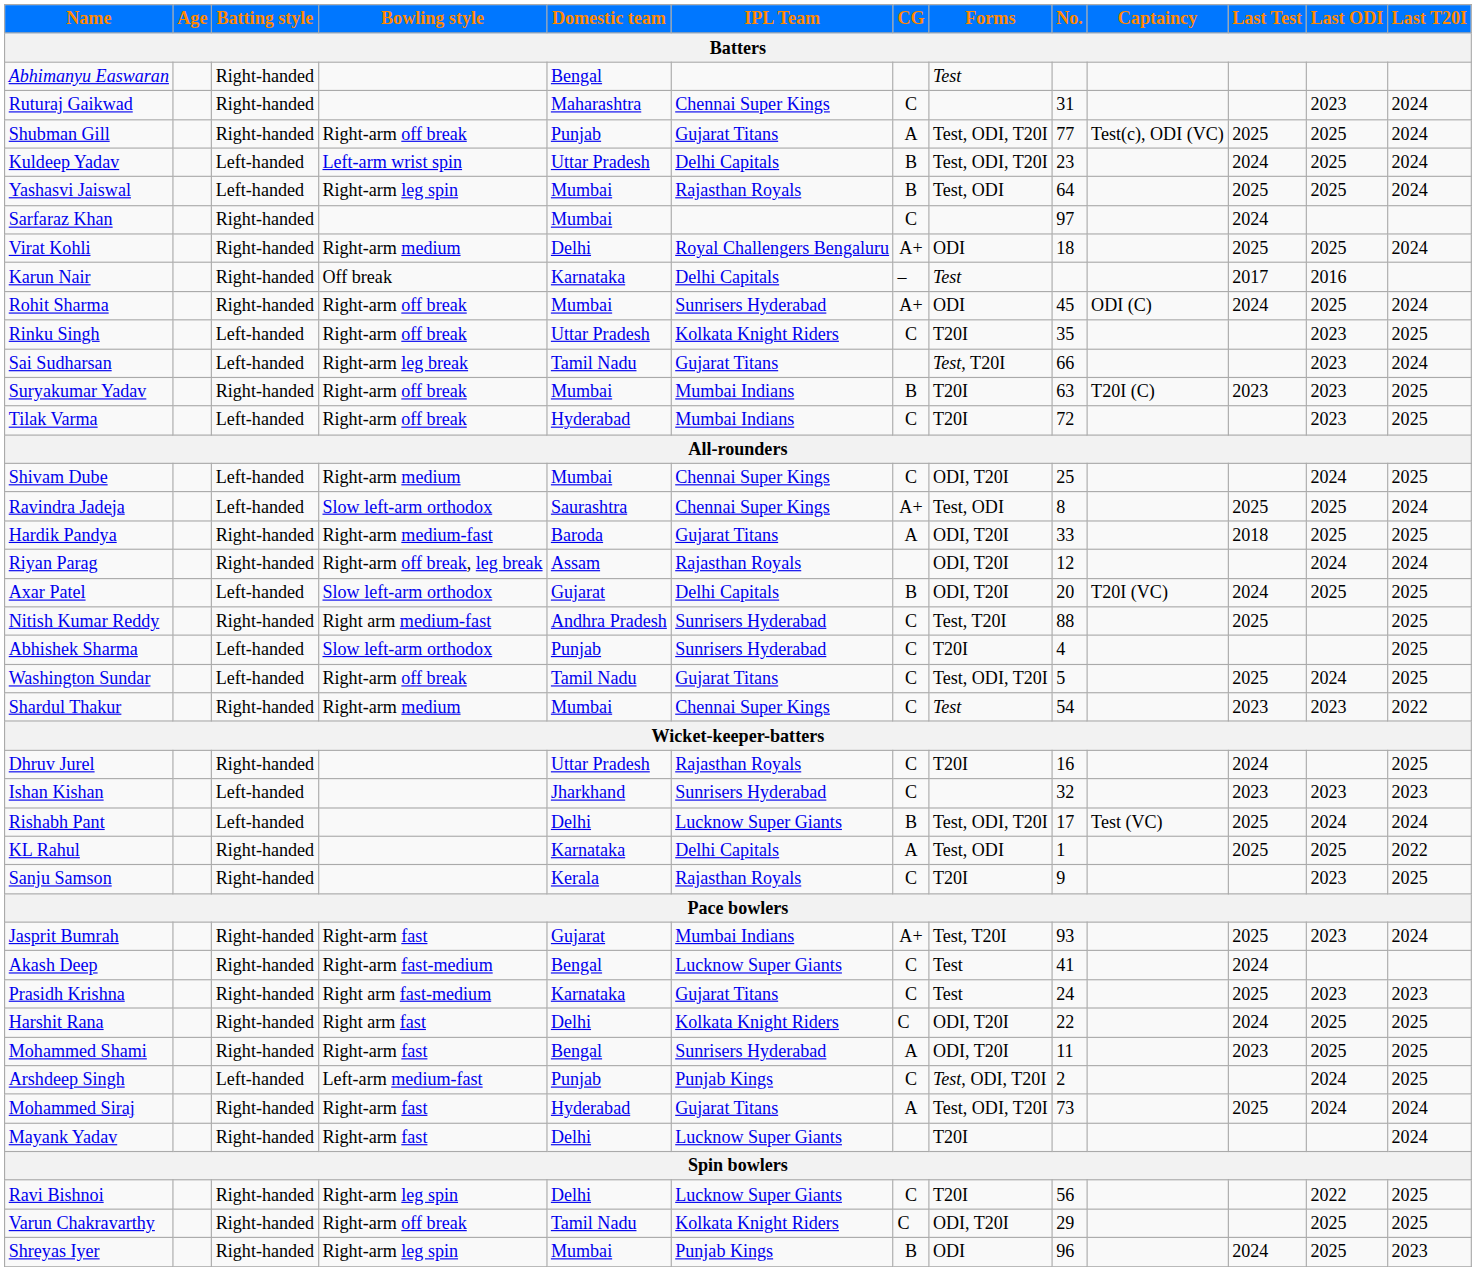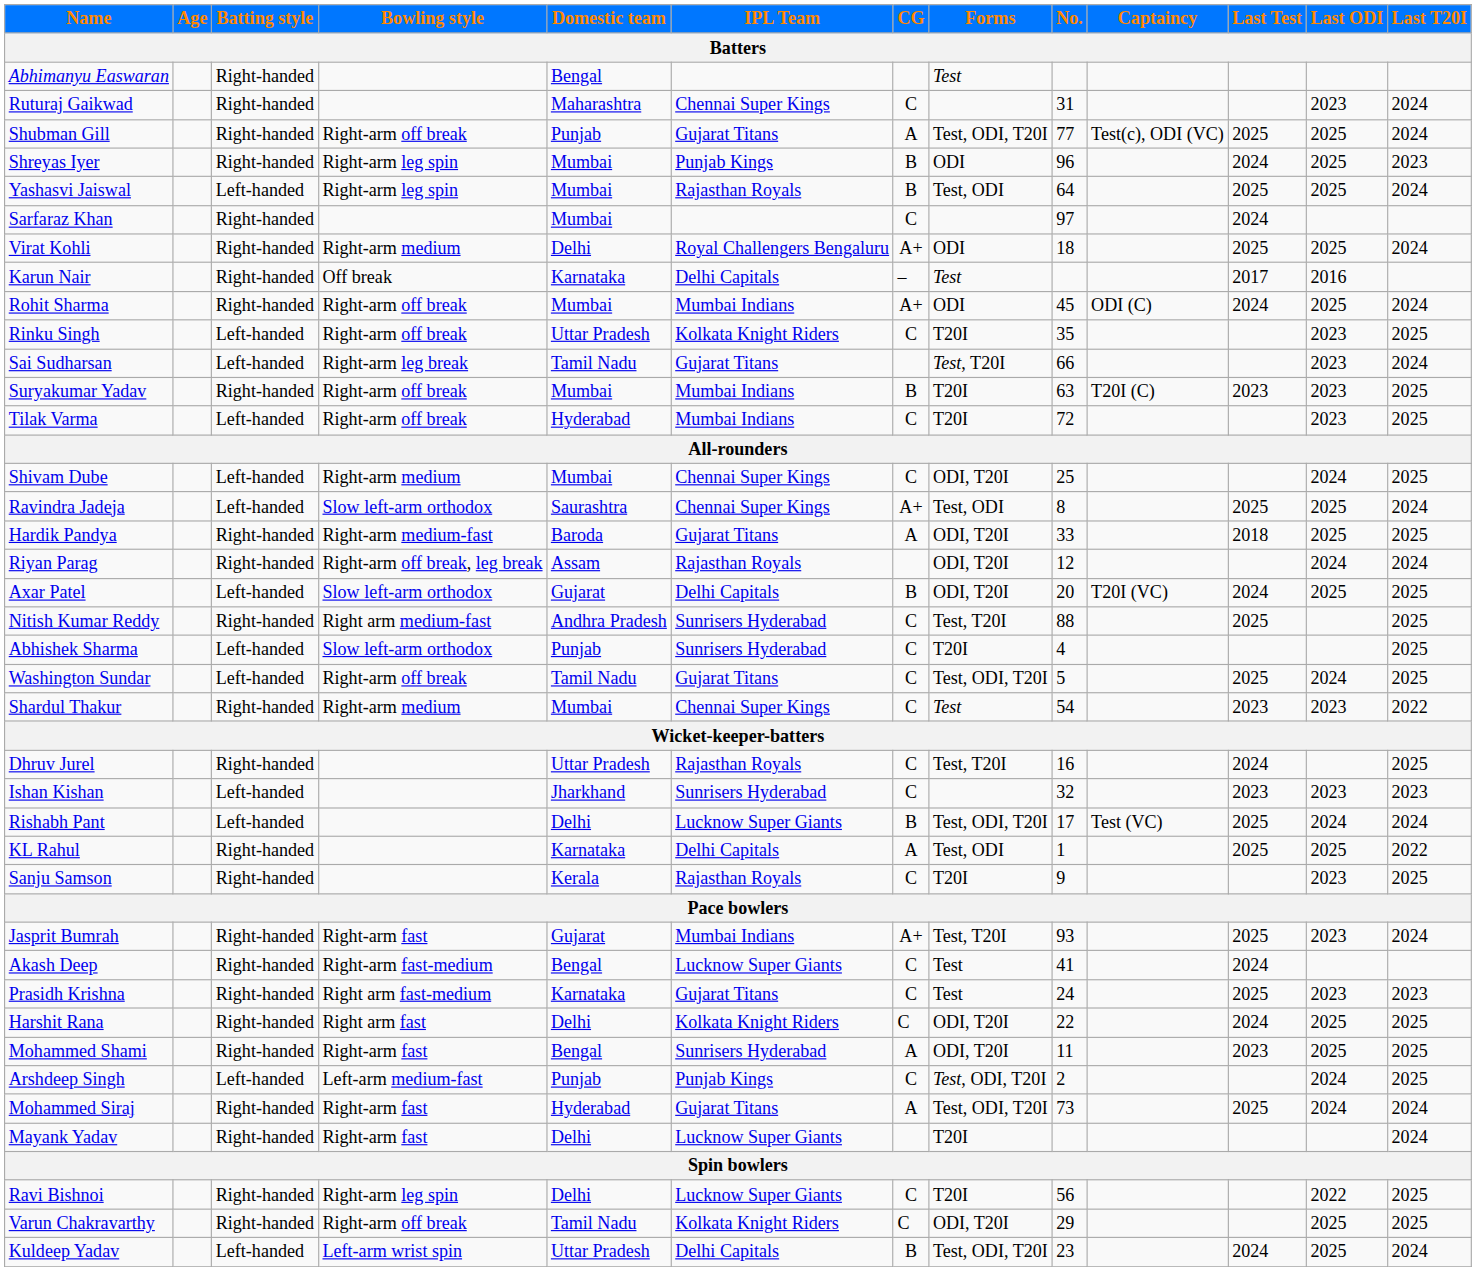rows swapped: Shreyas Iyer <-> Kuldeep Yadav
Rohit Sharma | IPL Team: Sunrisers Hyderabad -> Mumbai Indians
Dhruv Jurel | Forms: T20I -> Test, T20I
